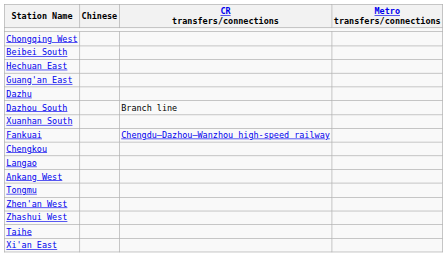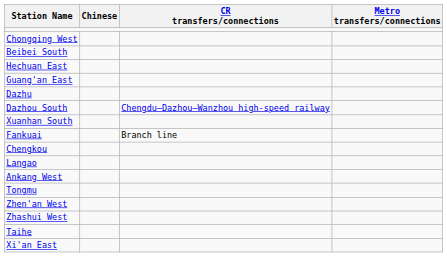Dazhou South | CR transfers/connections: Branch line -> Chengdu–Dazhou–Wanzhou high-speed railway
Fankuai | CR transfers/connections: Chengdu–Dazhou–Wanzhou high-speed railway -> Branch line
